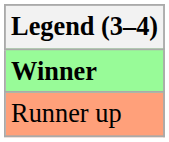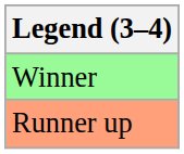row 2 | column 1: bold -> normal
